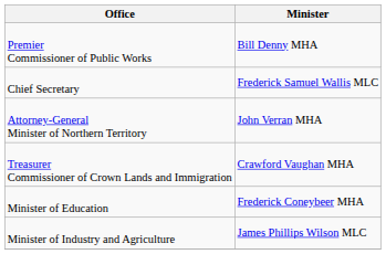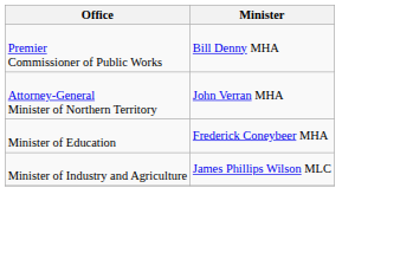- row: Chief Secretary | Frederick Samuel Wallis MLC
- row: Treasurer Commissioner of Crown Lands and Immigration | Crawford Vaughan MHA
